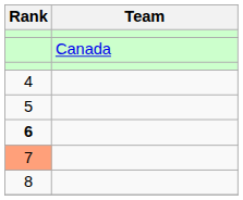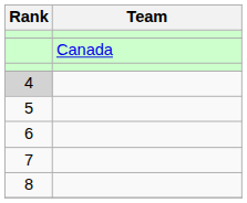row 5 | Rank: no background -> lightgrey background
row 7 | Rank: bold -> normal
row 8 | Rank: lightsalmon background -> no background
